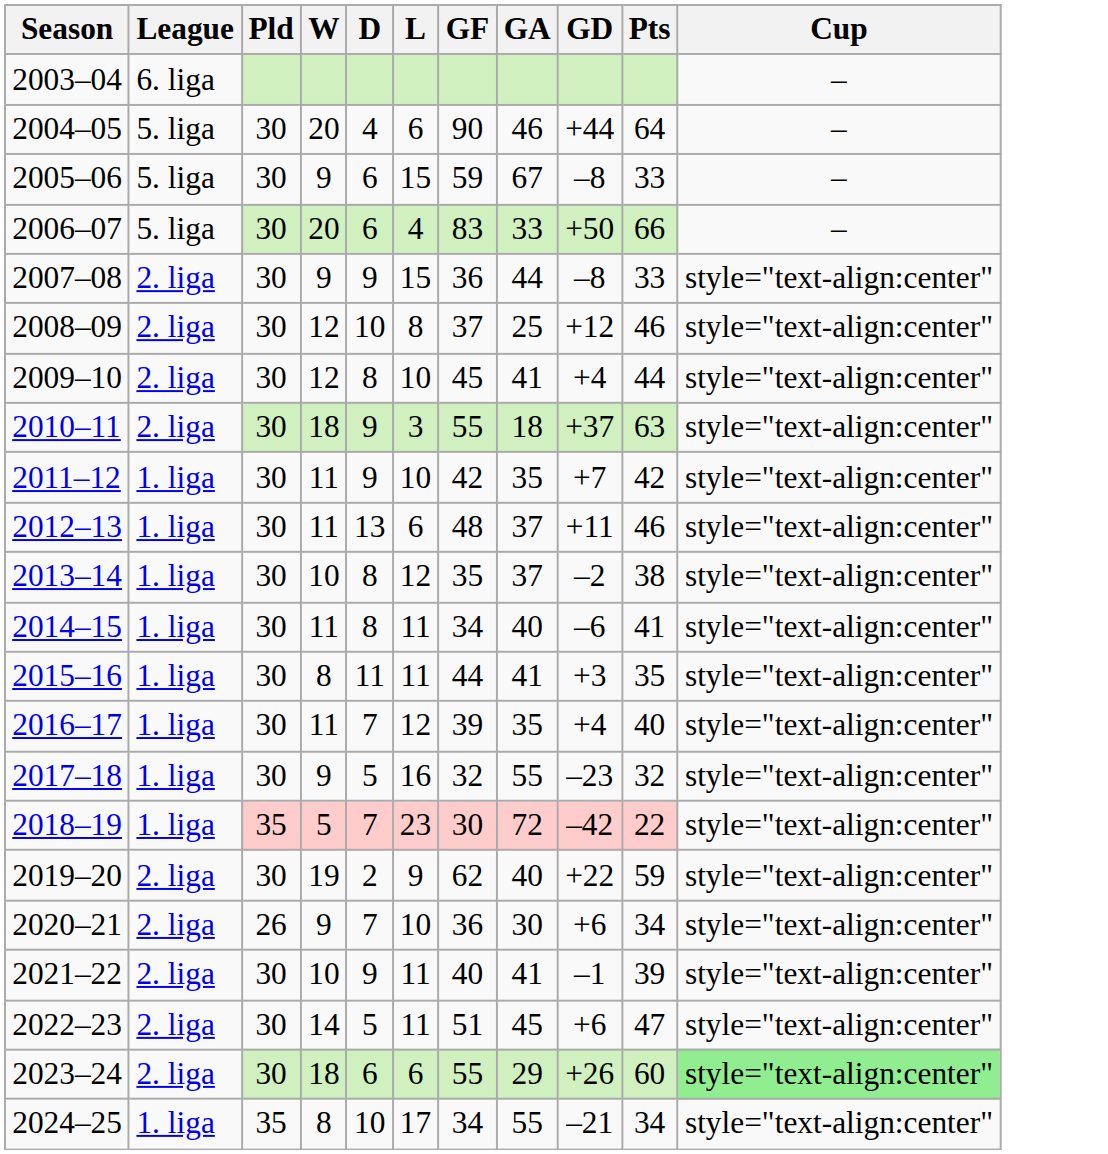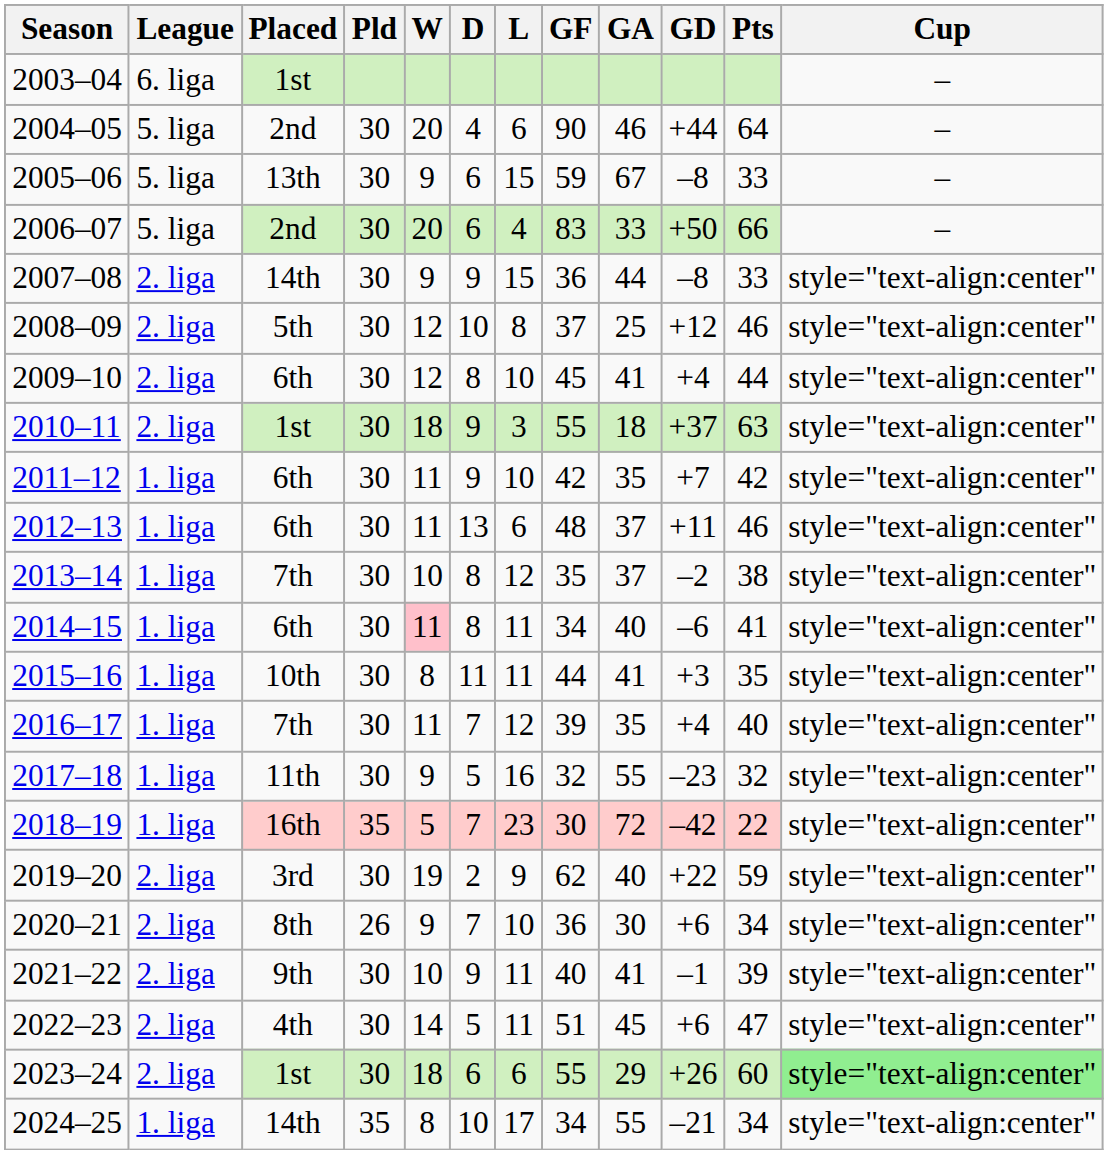+ column: Placed | 1st | 2nd | 13th | 2nd | 14th | 5th | 6th | 1st | 6th | 6th | 7th | 6th | 10th | 7th | 11th | 16th | 3rd | 8th | 9th | 4th | 1st | 14th
2014–15 | W: no background -> pink background
